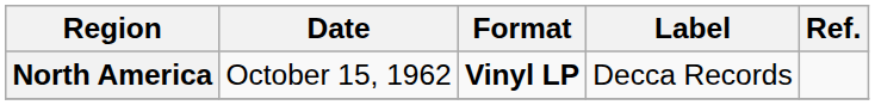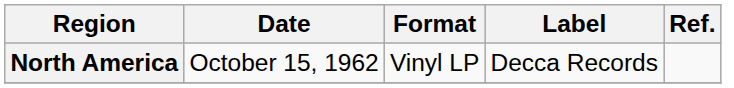North America | Format: bold -> normal
